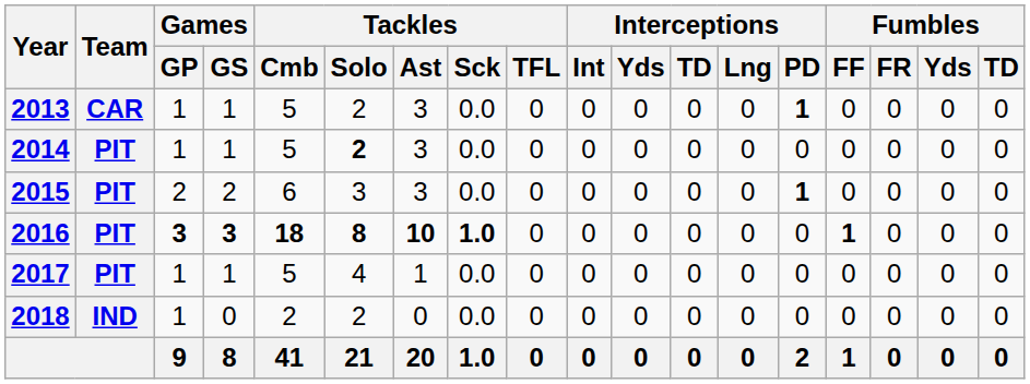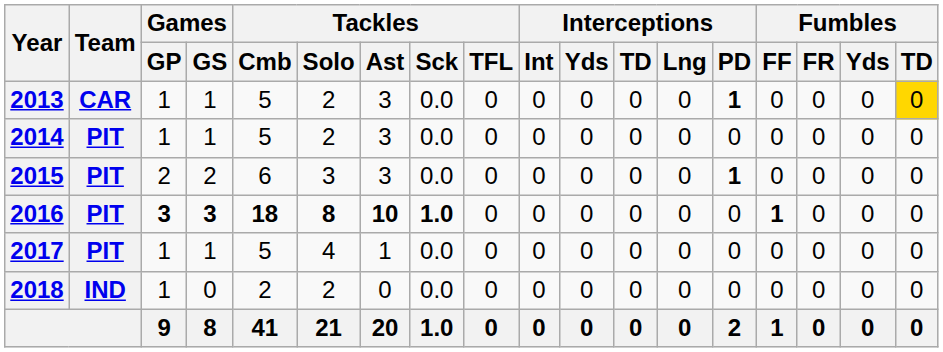2013 | Fumbles / TD: no background -> gold background
2014 | Tackles / Solo: bold -> normal
